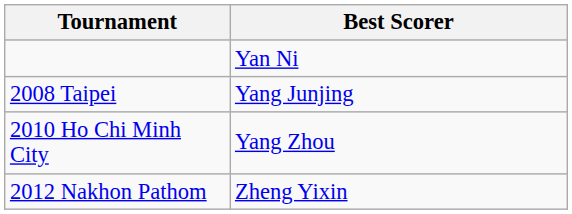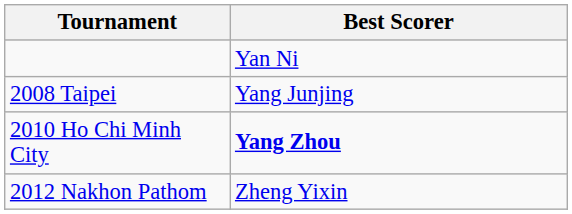2010 Ho Chi Minh City | Best Scorer: normal -> bold
